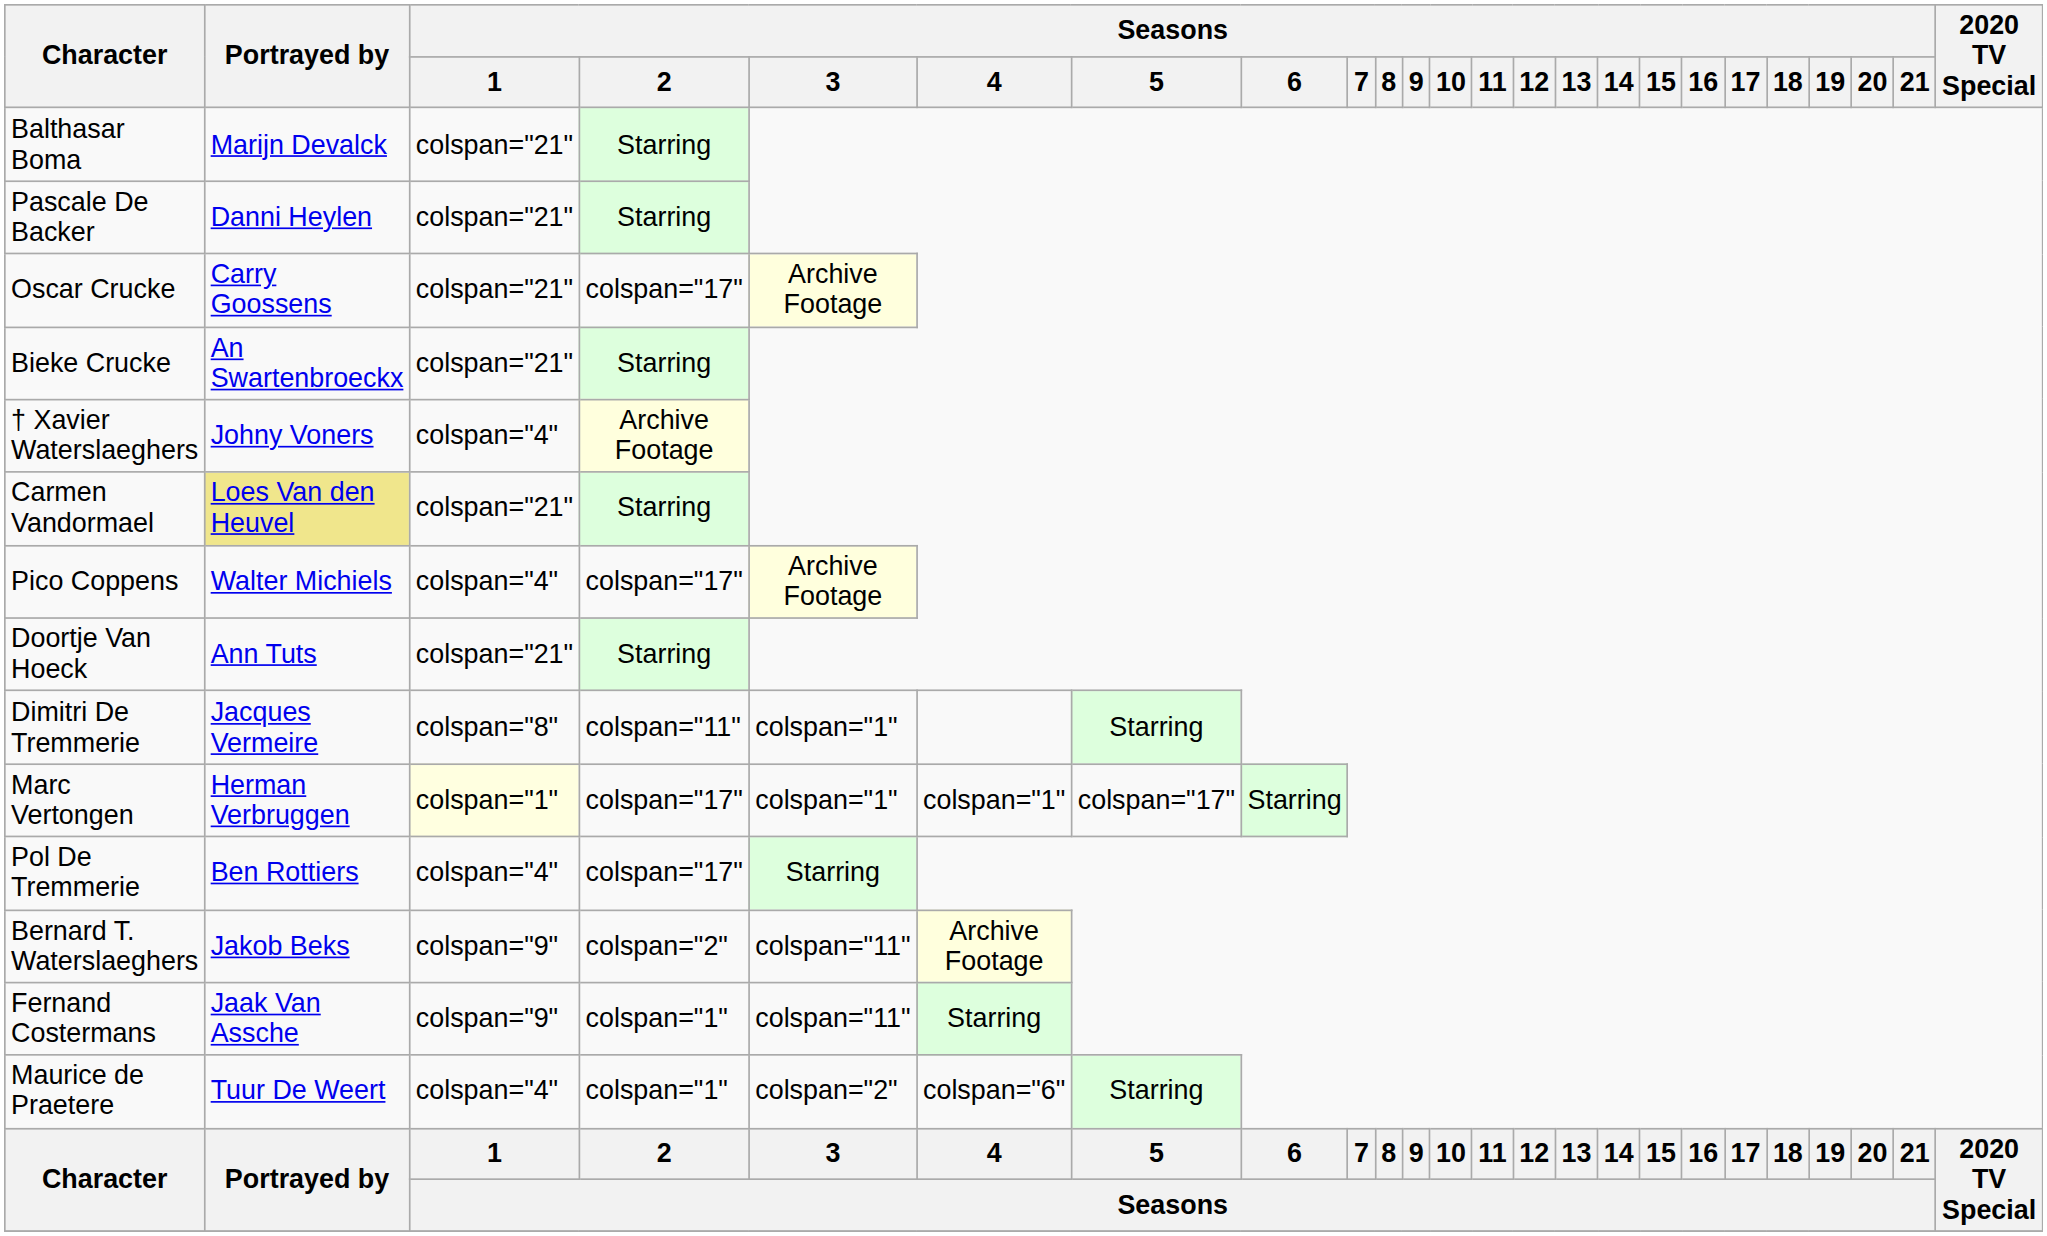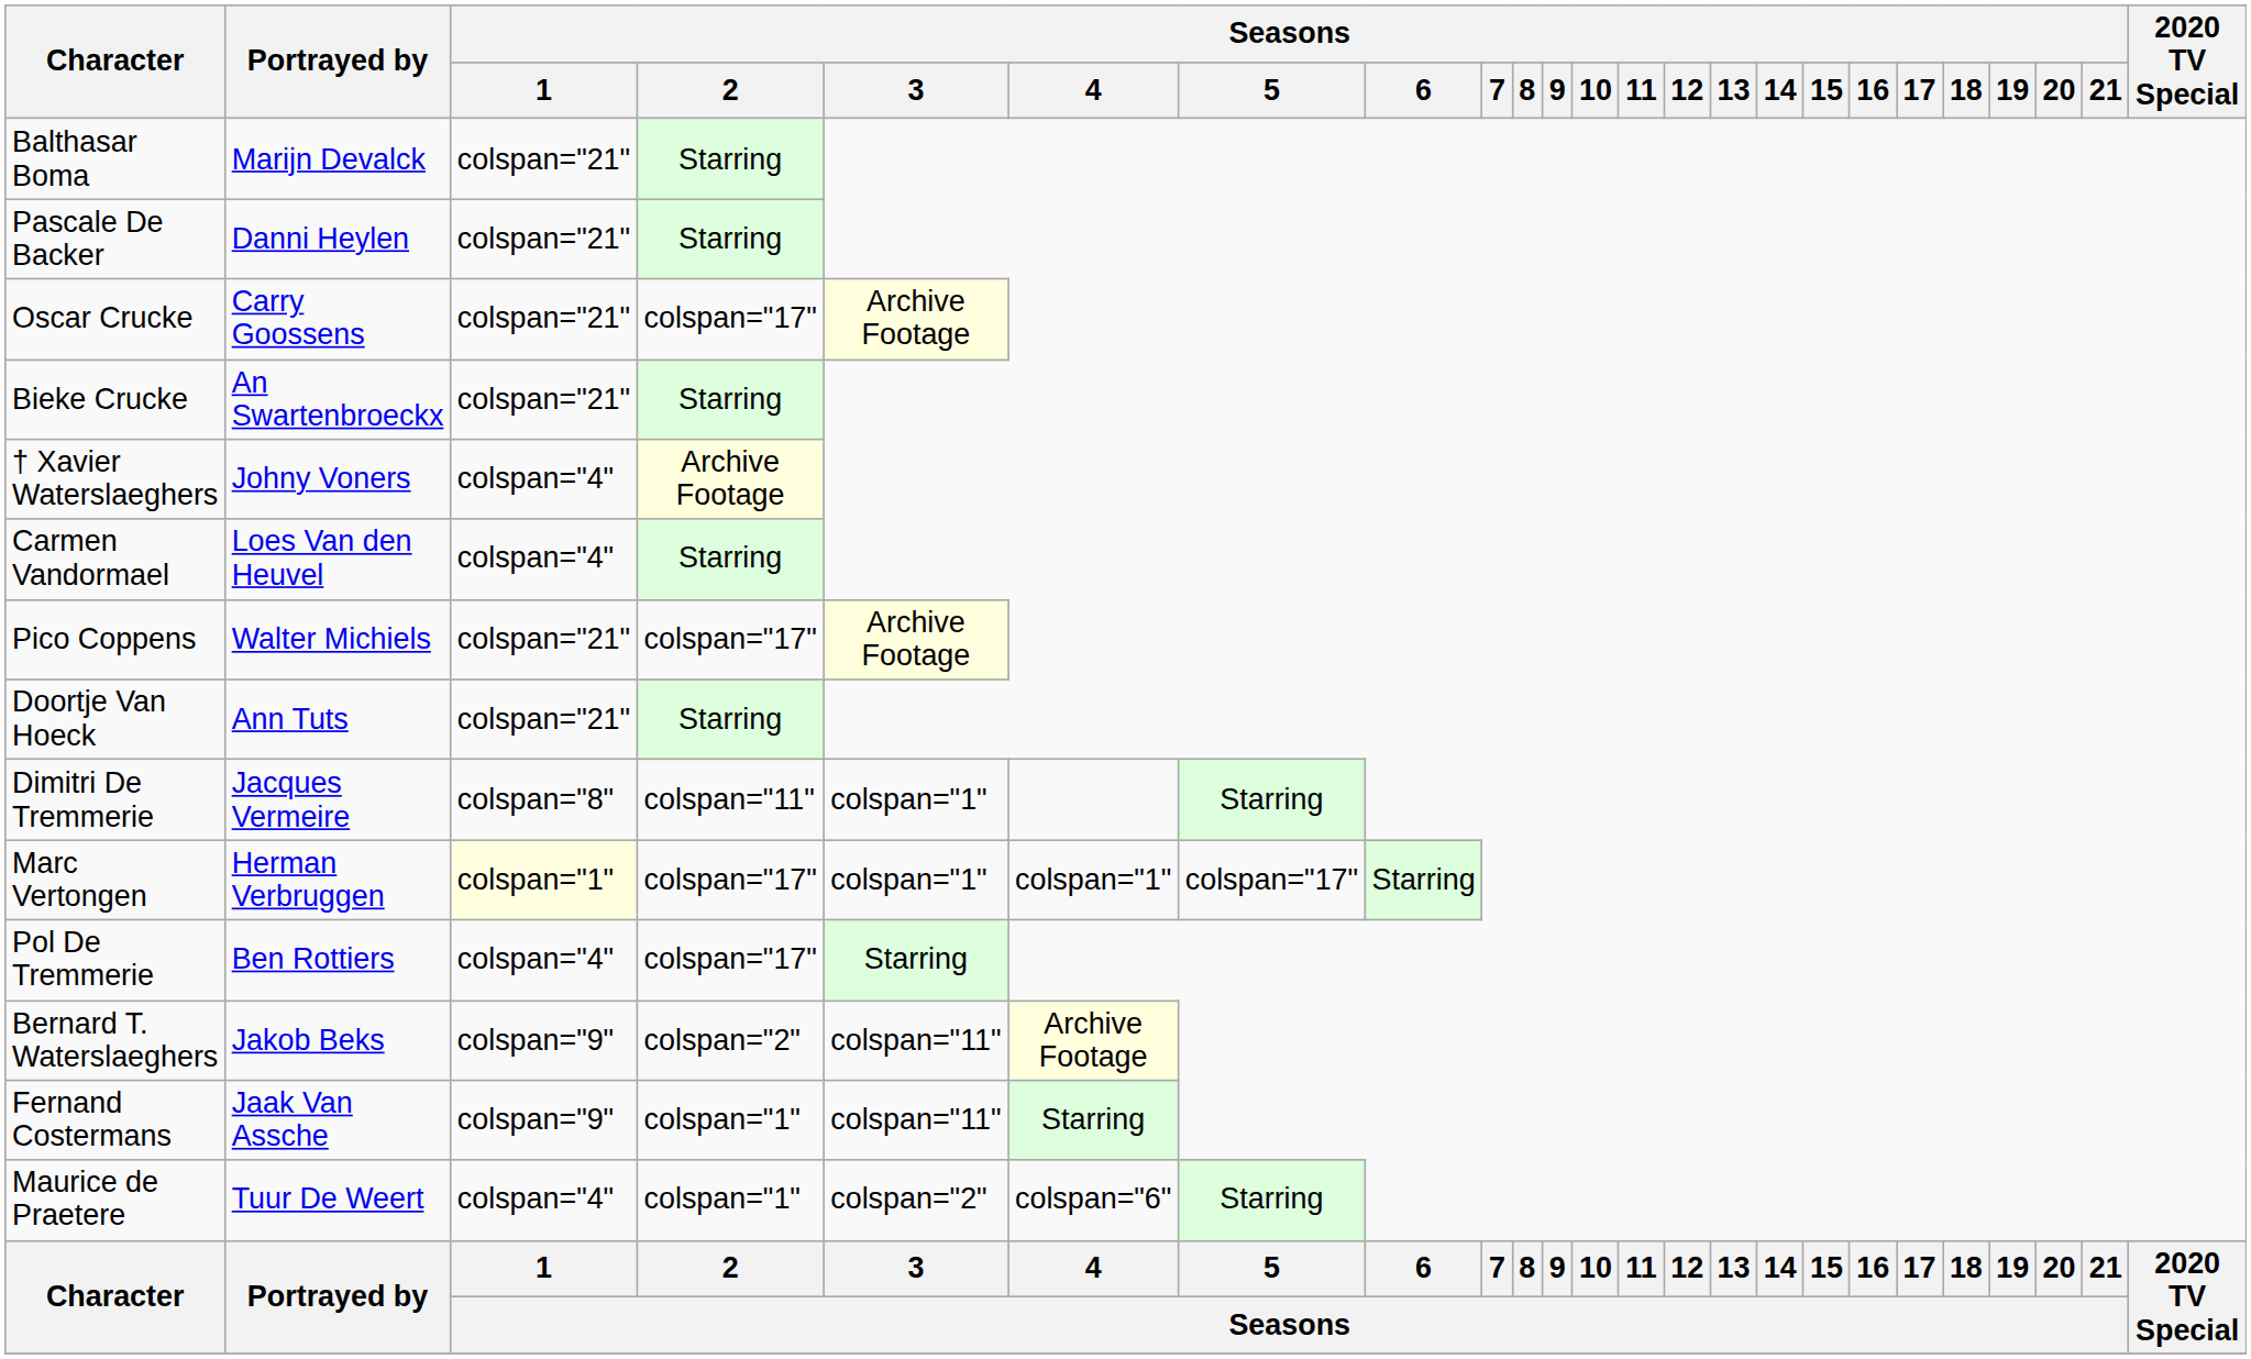Carmen Vandormael | Portrayed by: khaki background -> no background
Carmen Vandormael | Seasons / 1: colspan="21" -> colspan="4"
Pico Coppens | Seasons / 1: colspan="4" -> colspan="21"
